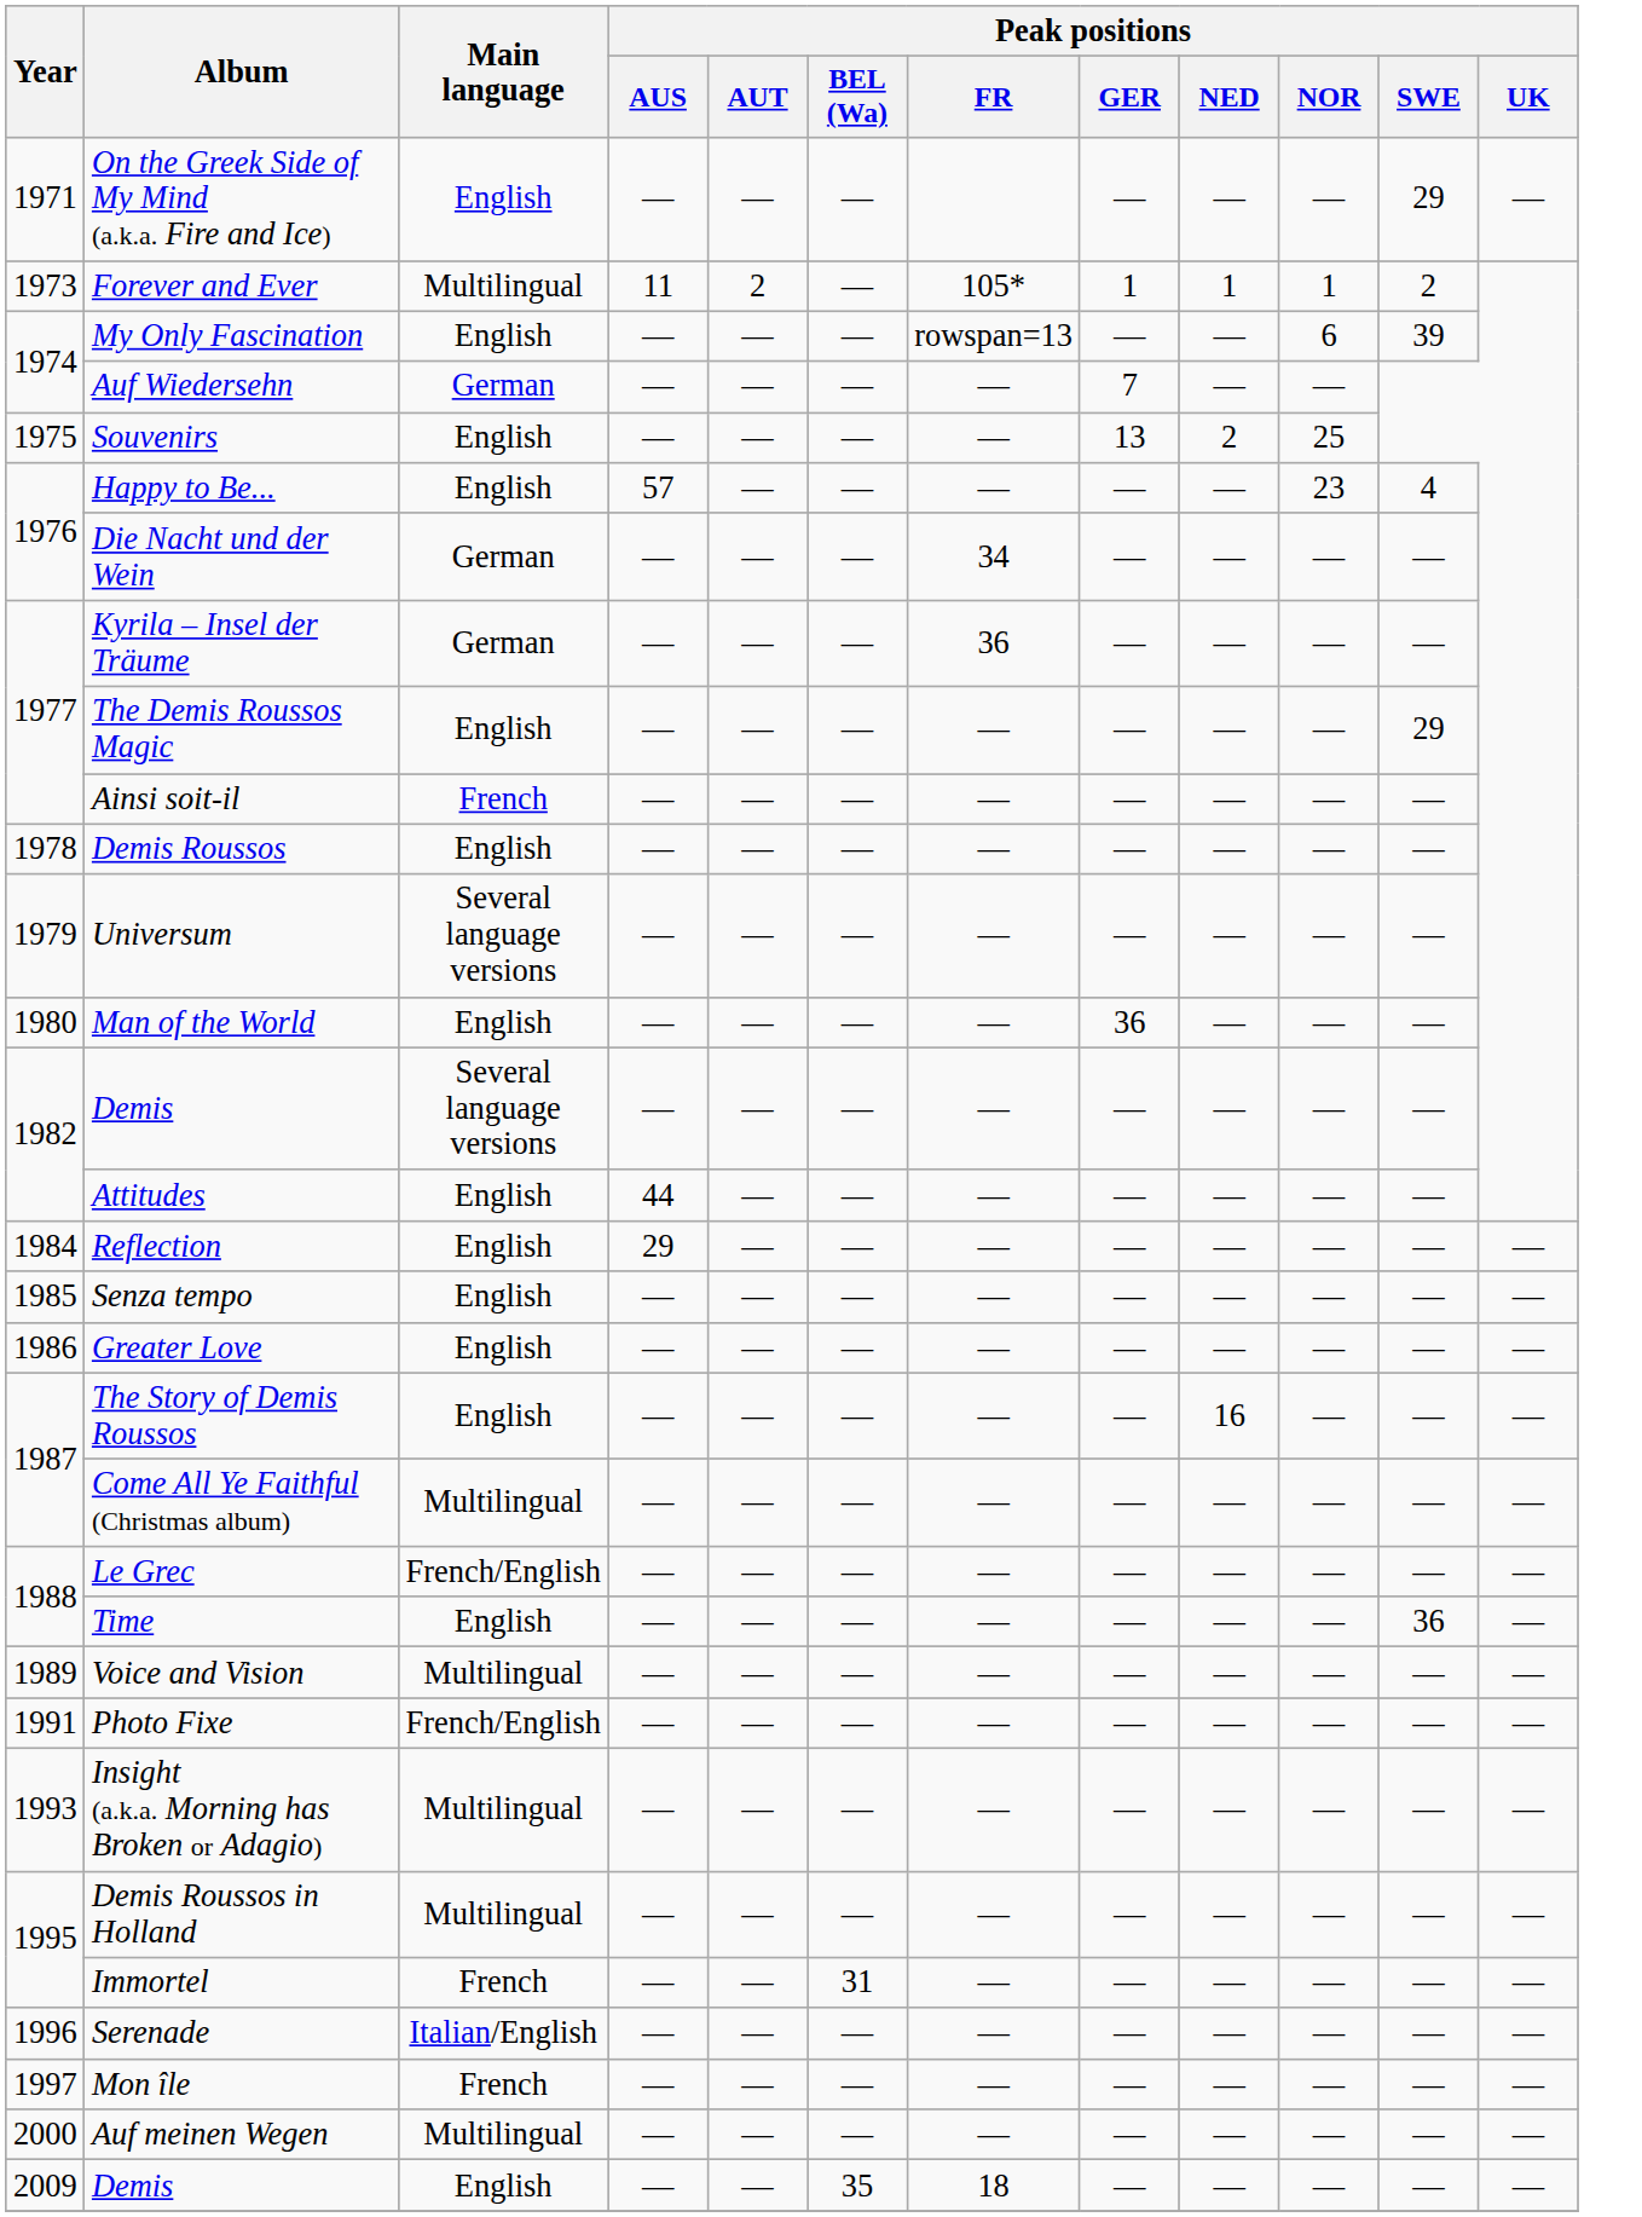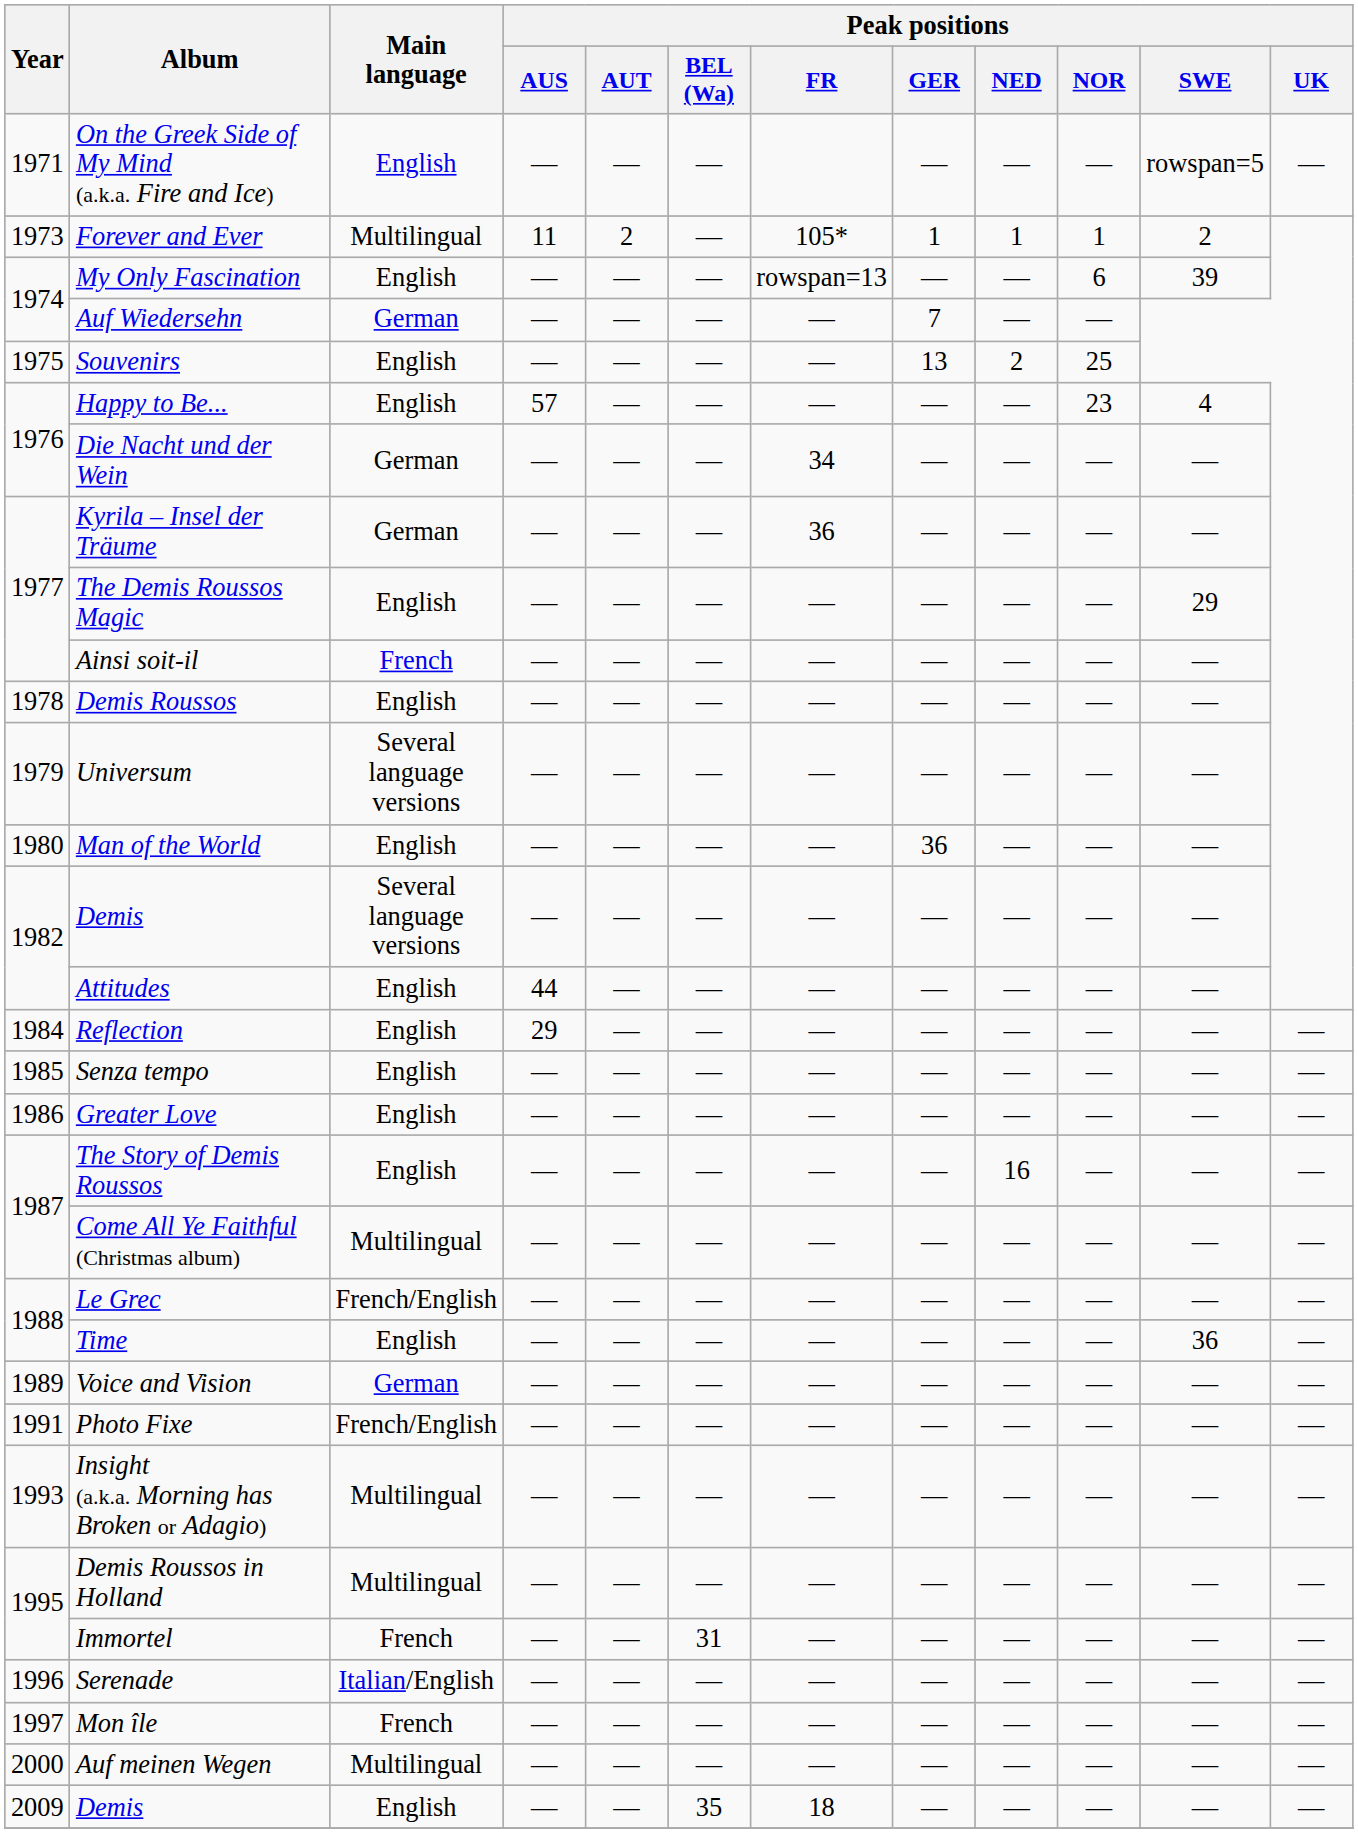On the Greek Side of My Mind (a.k.a. Fire and Ice) | Peak positions / SWE: 29 -> rowspan=5
Voice and Vision | Main language: Multilingual -> German
